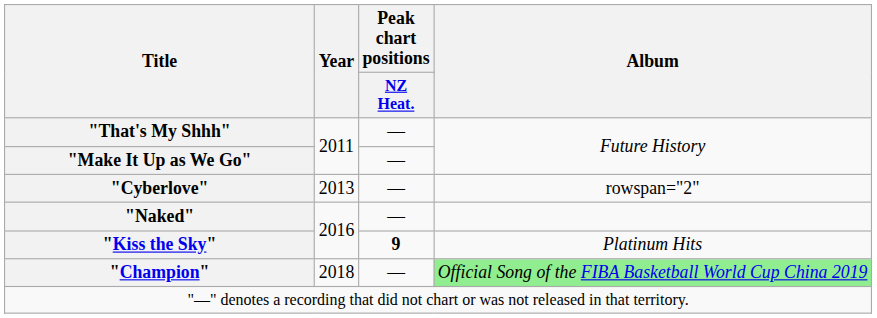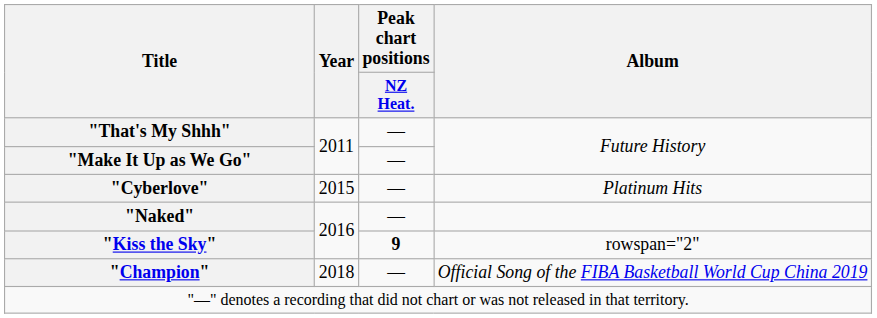"Cyberlove" | Year: 2013 -> 2015
"Cyberlove" | Album: rowspan="2" -> Platinum Hits
"Kiss the Sky" | Album: Platinum Hits -> rowspan="2"
"Champion" | Album: lightgreen background -> no background
